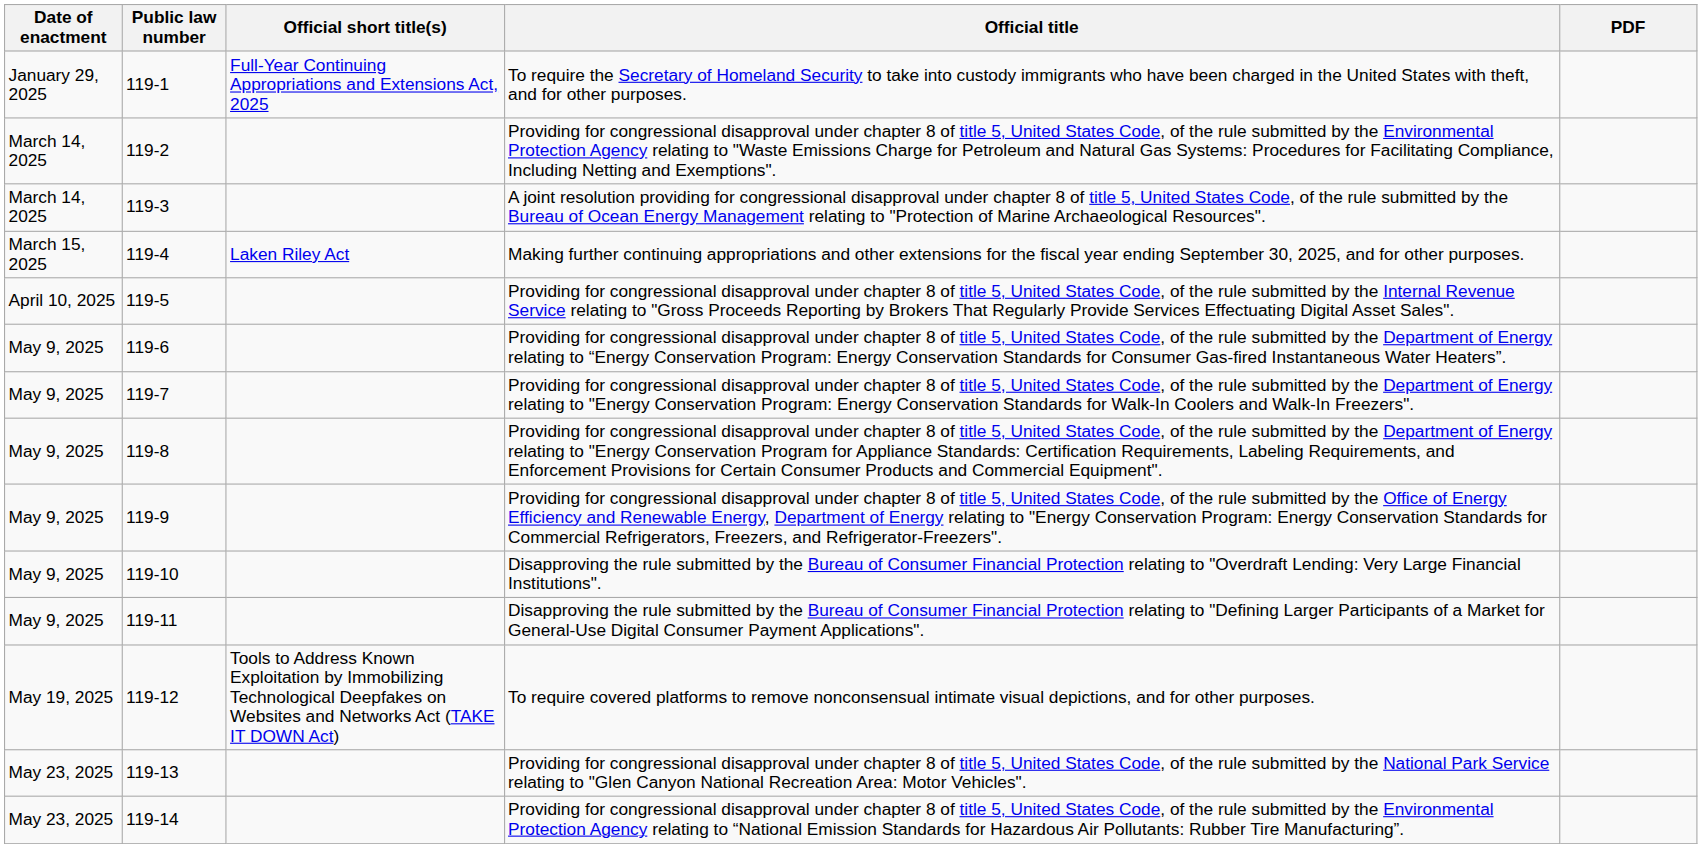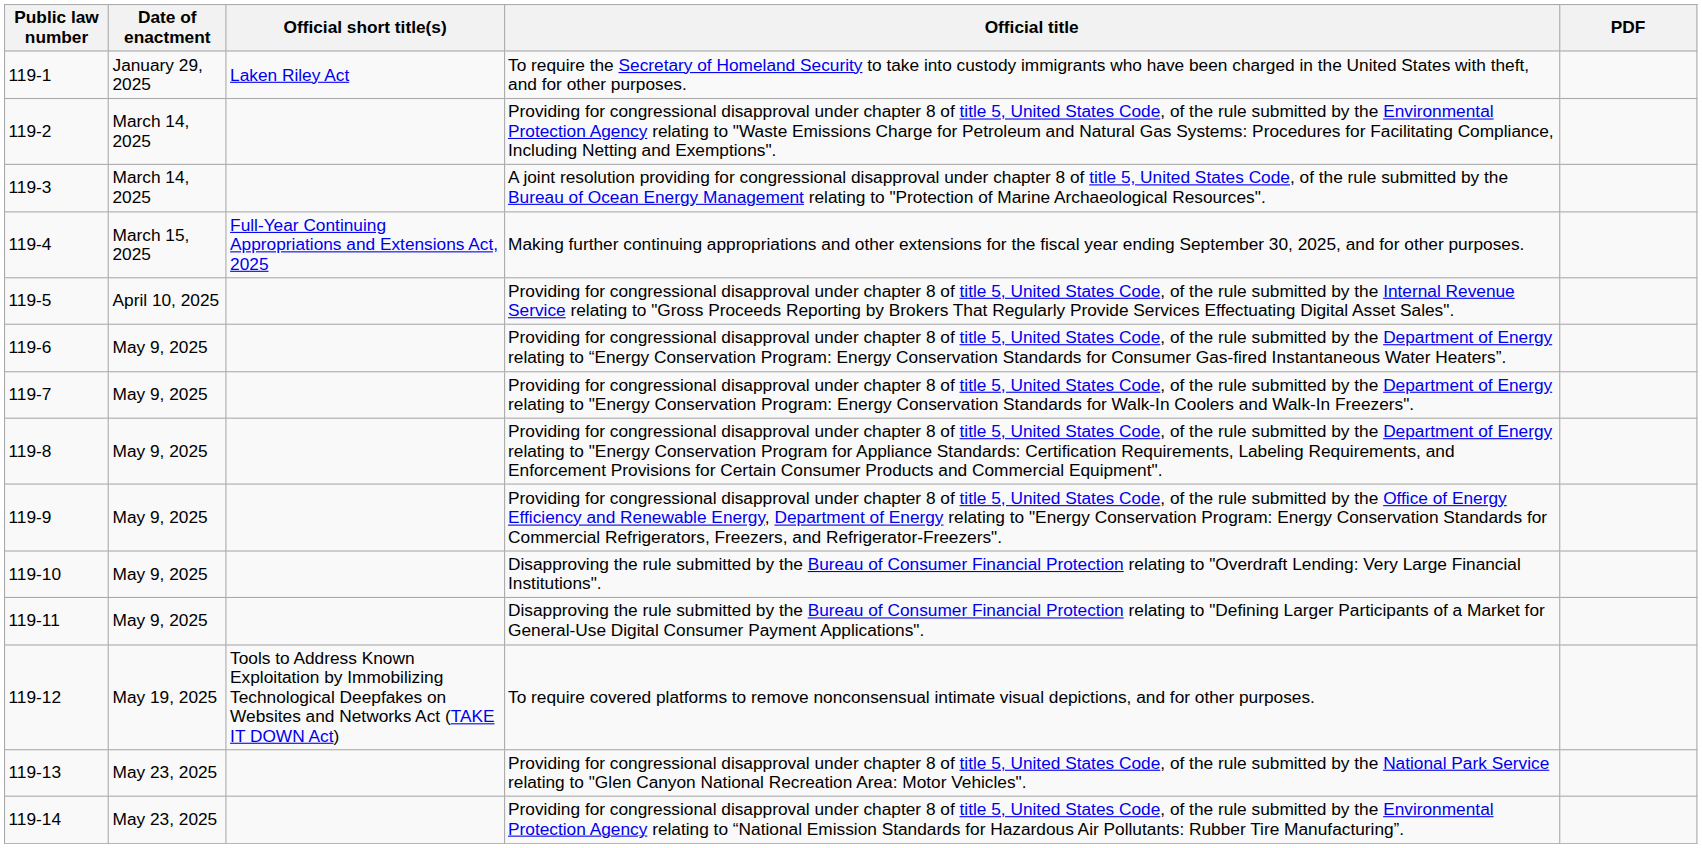columns swapped: Public law number <-> Date of enactment
row 2 | Official short title(s): Full-Year Continuing Appropriations and Extensions Act, 2025 -> Laken Riley Act
row 5 | Official short title(s): Laken Riley Act -> Full-Year Continuing Appropriations and Extensions Act, 2025
